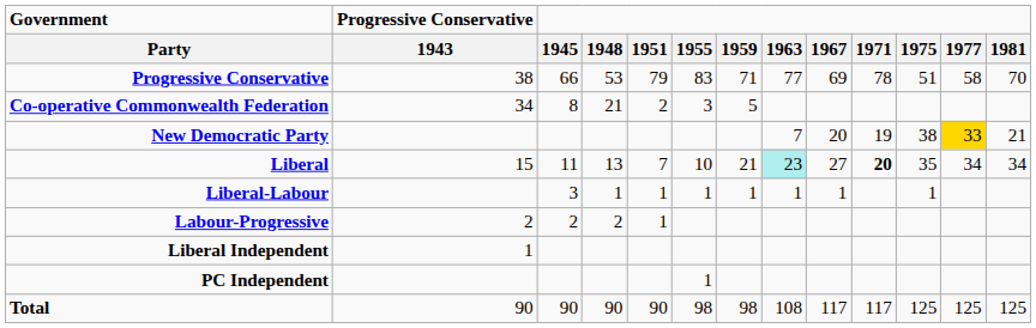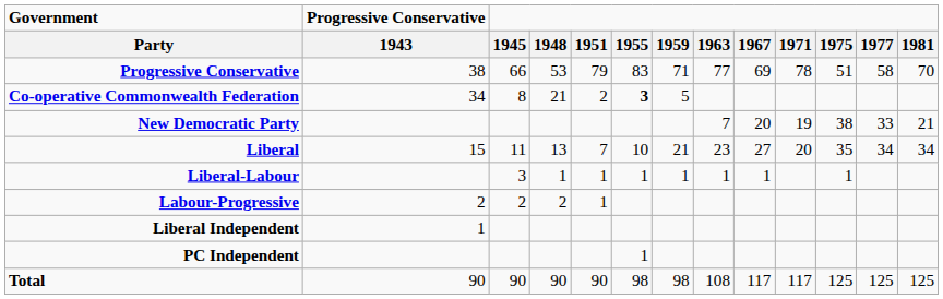Co-operative Commonwealth Federation | 1955: normal -> bold
New Democratic Party | 1977: gold background -> no background
Liberal | 1963: paleturquoise background -> no background
Liberal | 1971: bold -> normal
